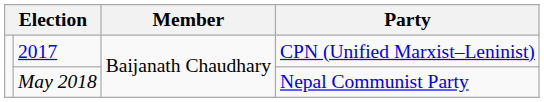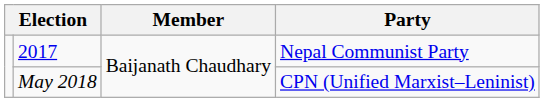2017 | Party: CPN (Unified Marxist–Leninist) -> Nepal Communist Party
May 2018 | Party: Nepal Communist Party -> CPN (Unified Marxist–Leninist)
